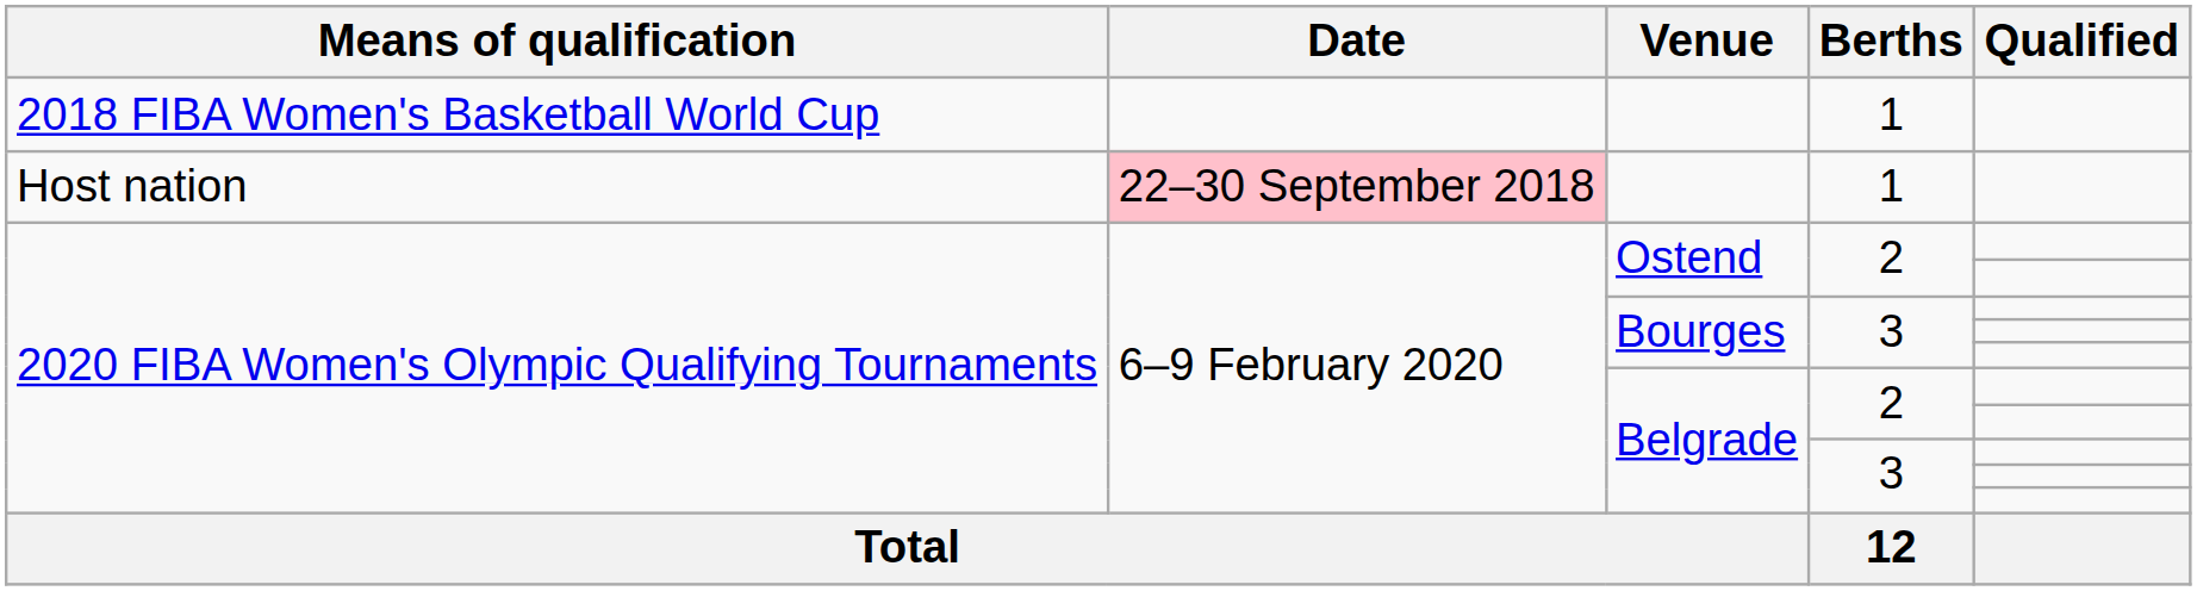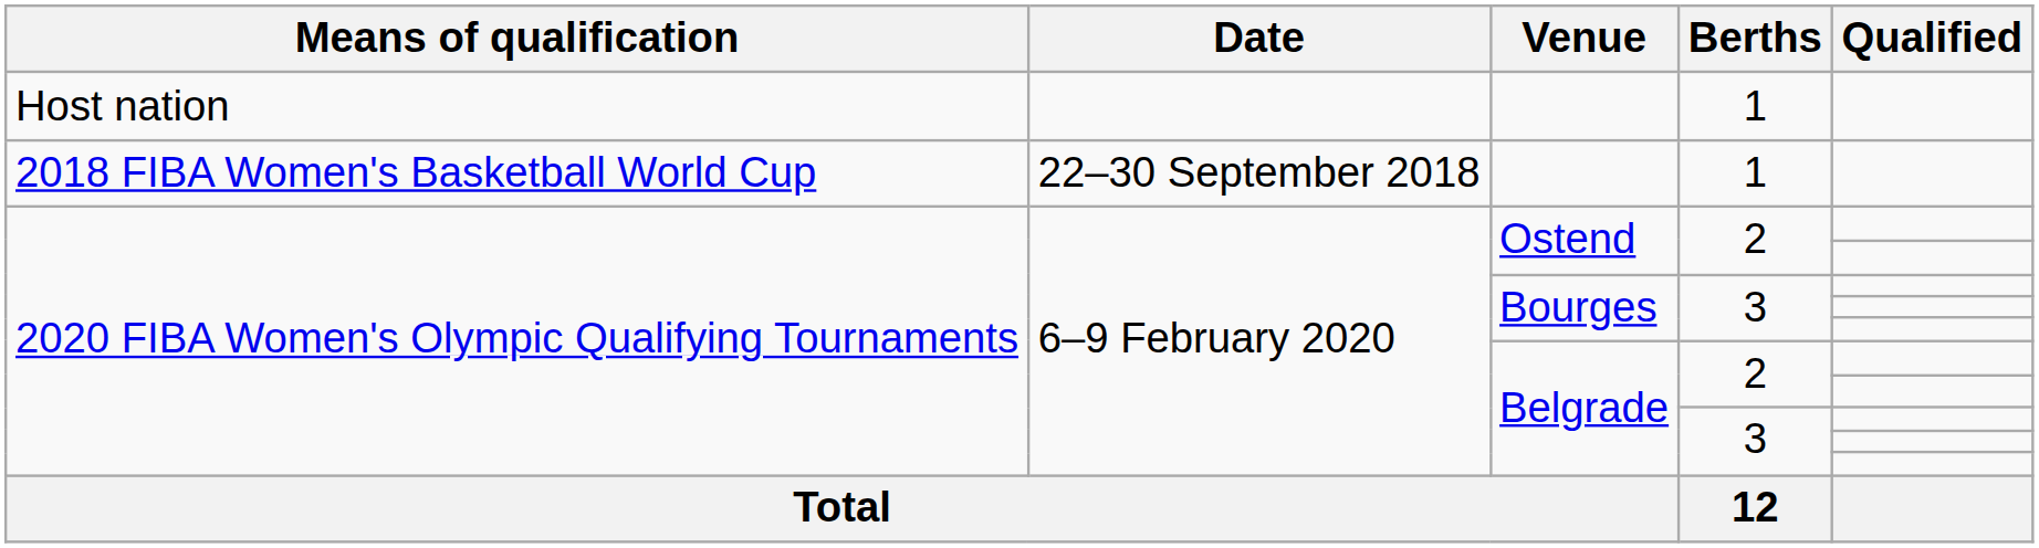row 2 | Means of qualification: 2018 FIBA Women's Basketball World Cup -> Host nation
row 3 | Means of qualification: Host nation -> 2018 FIBA Women's Basketball World Cup
row 3 | Date: pink background -> no background
